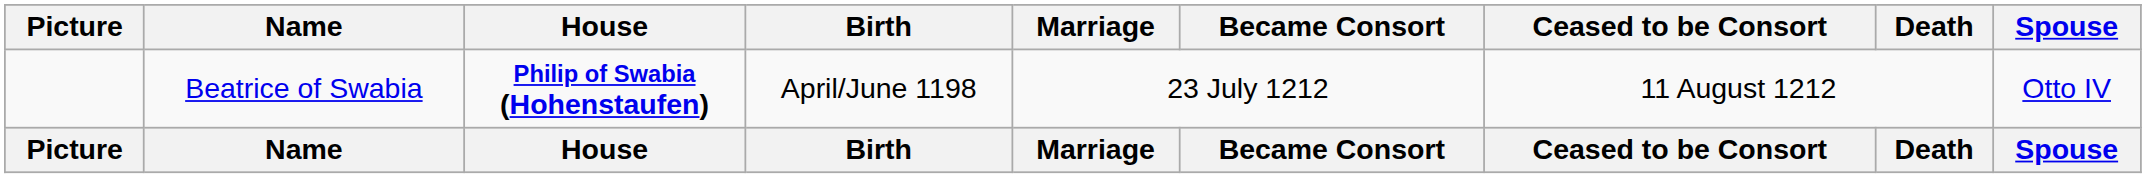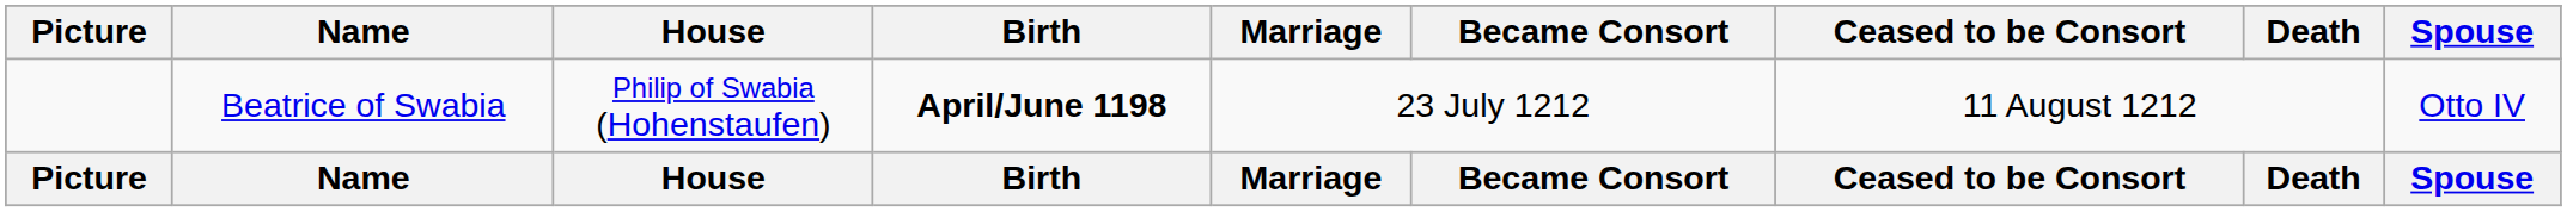Beatrice of Swabia | House: bold -> normal
Beatrice of Swabia | Birth: normal -> bold
